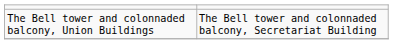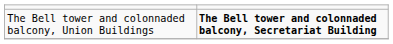The Bell tower and colonnaded balcony, Union Buildings | column 2: normal -> bold
